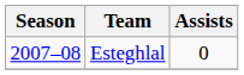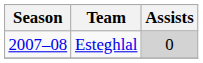Esteghlal | Assists: no background -> lightgrey background
